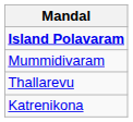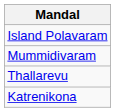row 2 | column 1: bold -> normal
